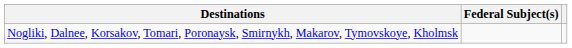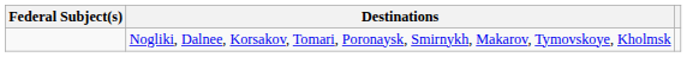columns swapped: Federal Subject(s) <-> Destinations
